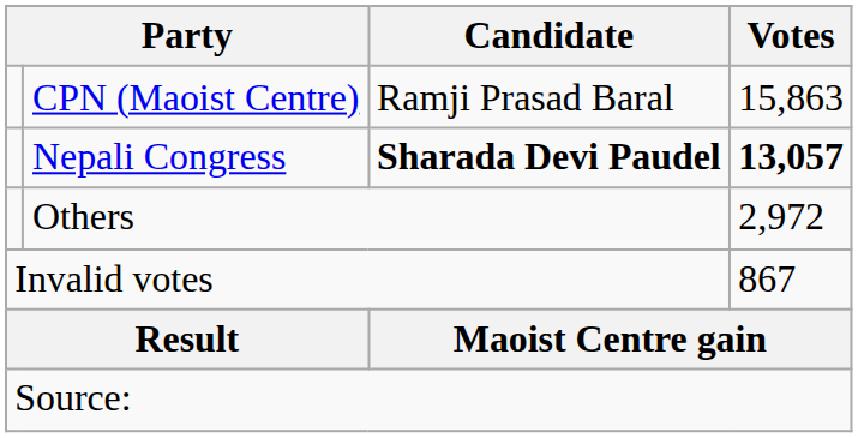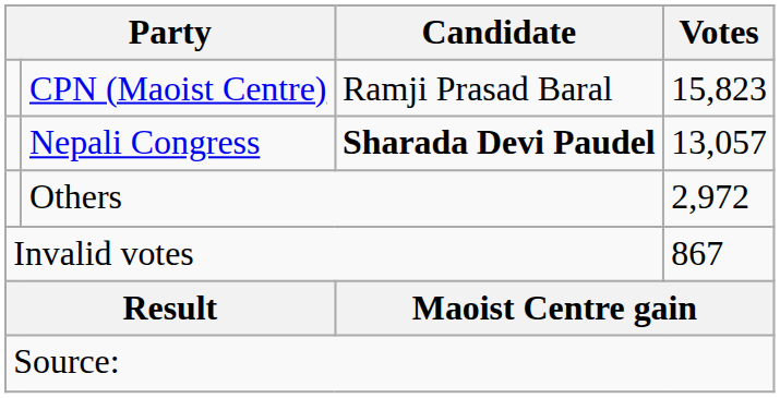CPN (Maoist Centre) | Votes: 15,863 -> 15,823
Nepali Congress | Votes: bold -> normal
